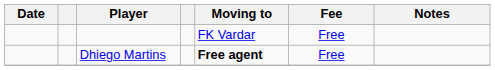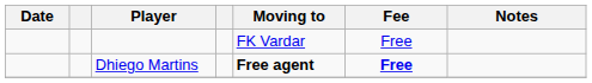Dhiego Martins | Fee: normal -> bold
